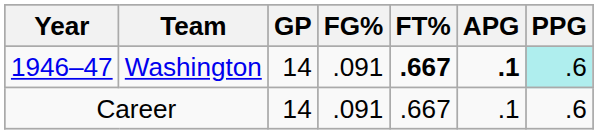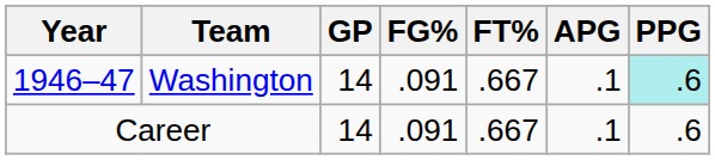1946–47 | FT%: bold -> normal
1946–47 | APG: bold -> normal
